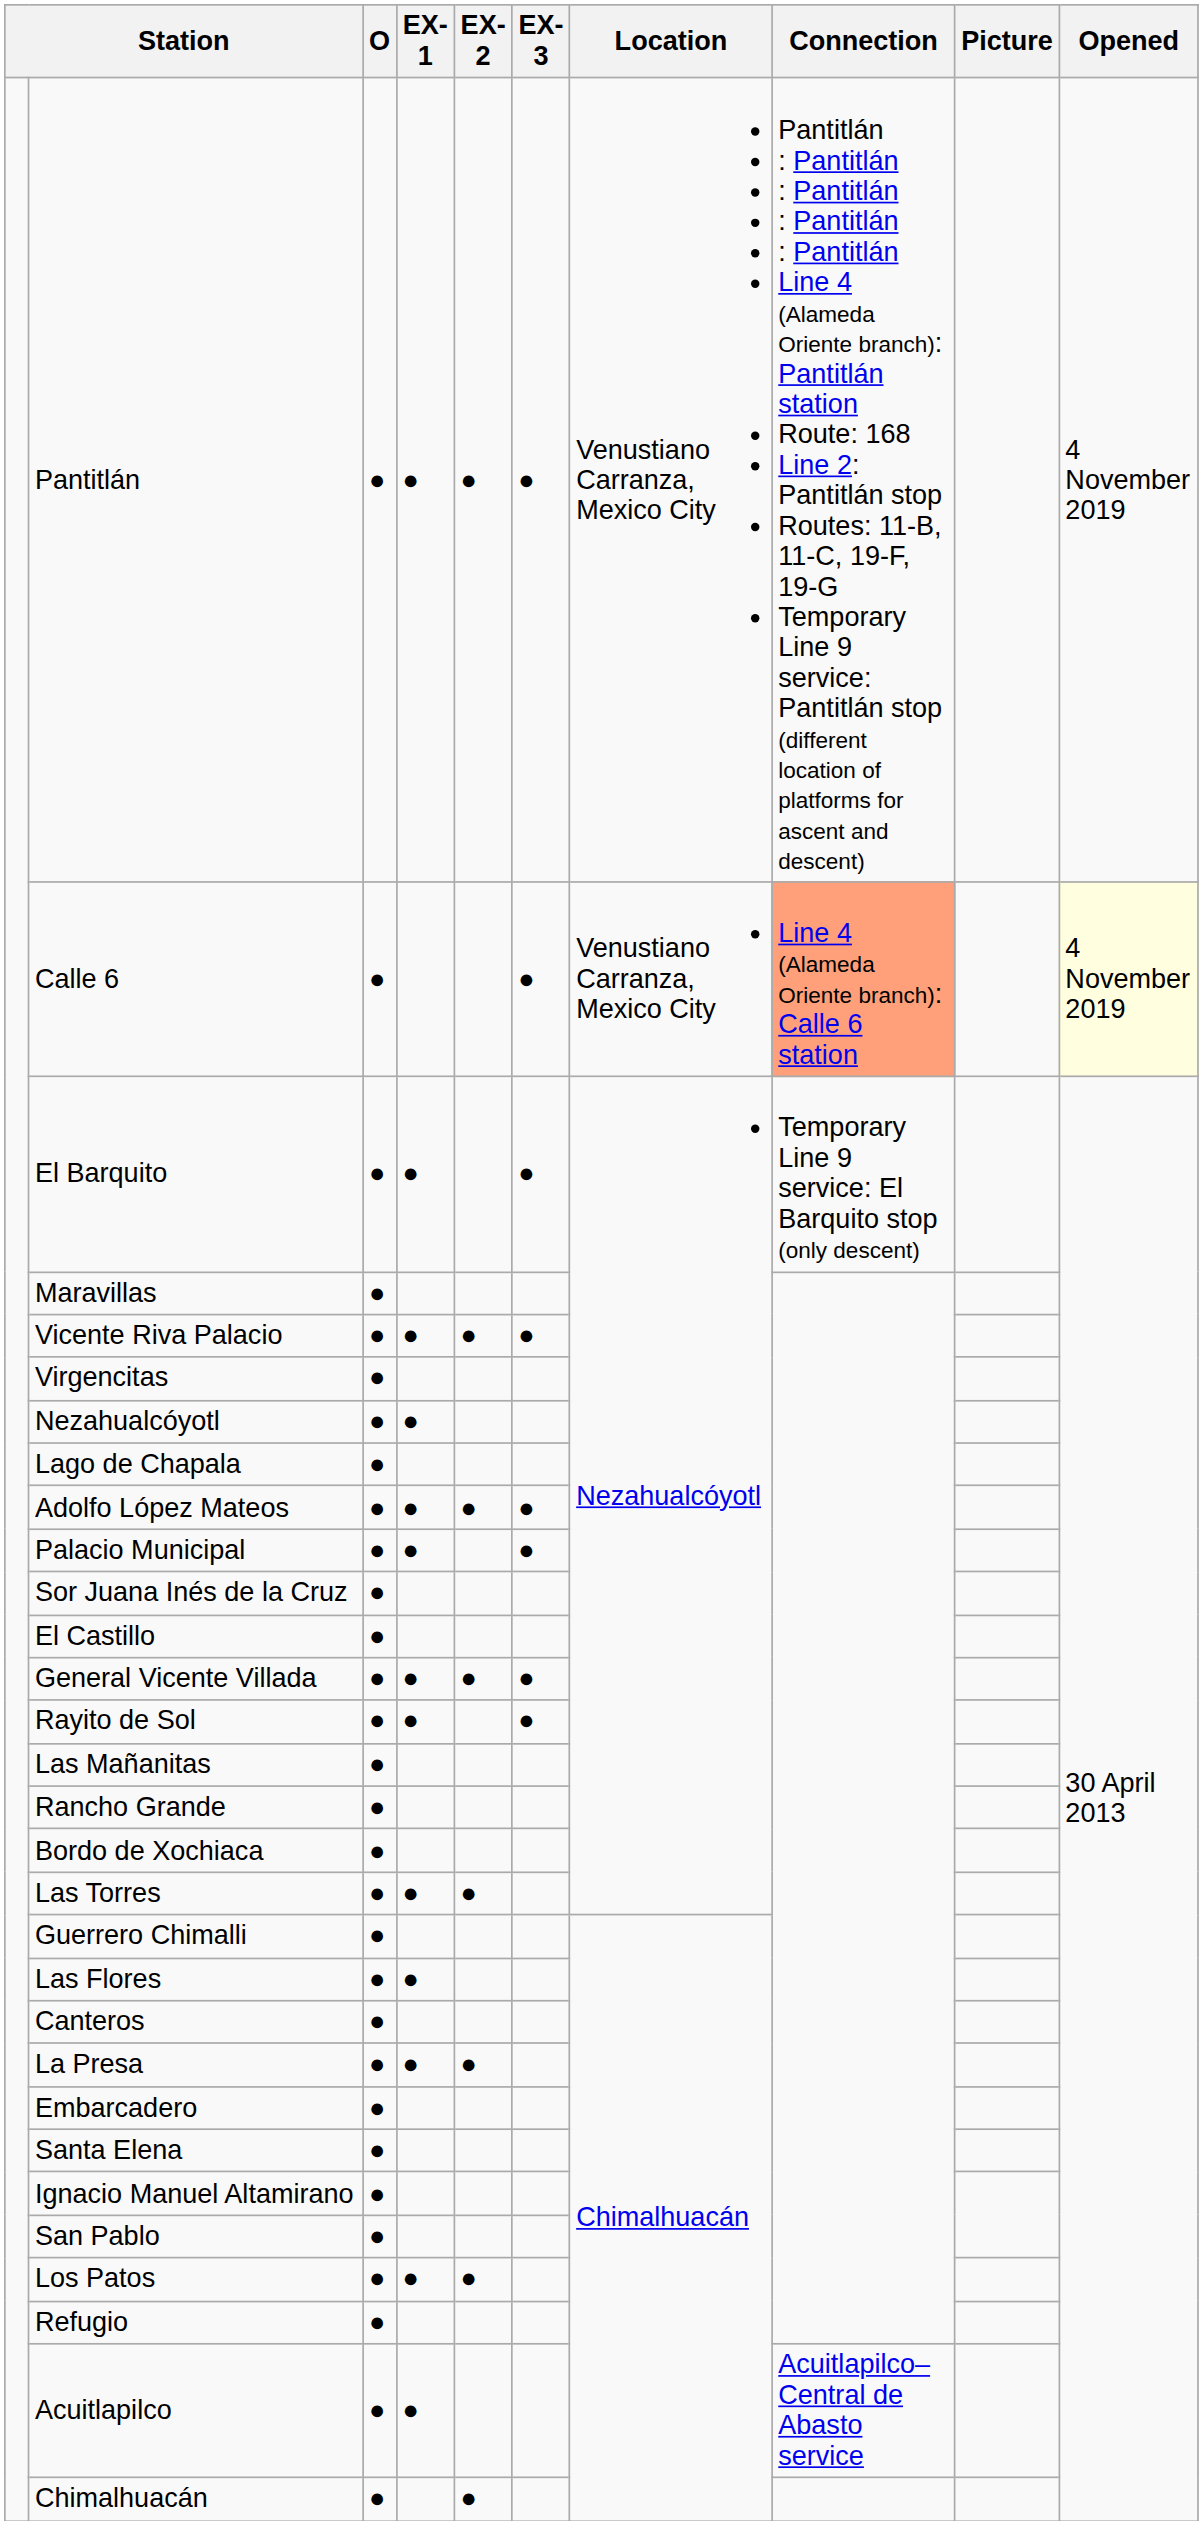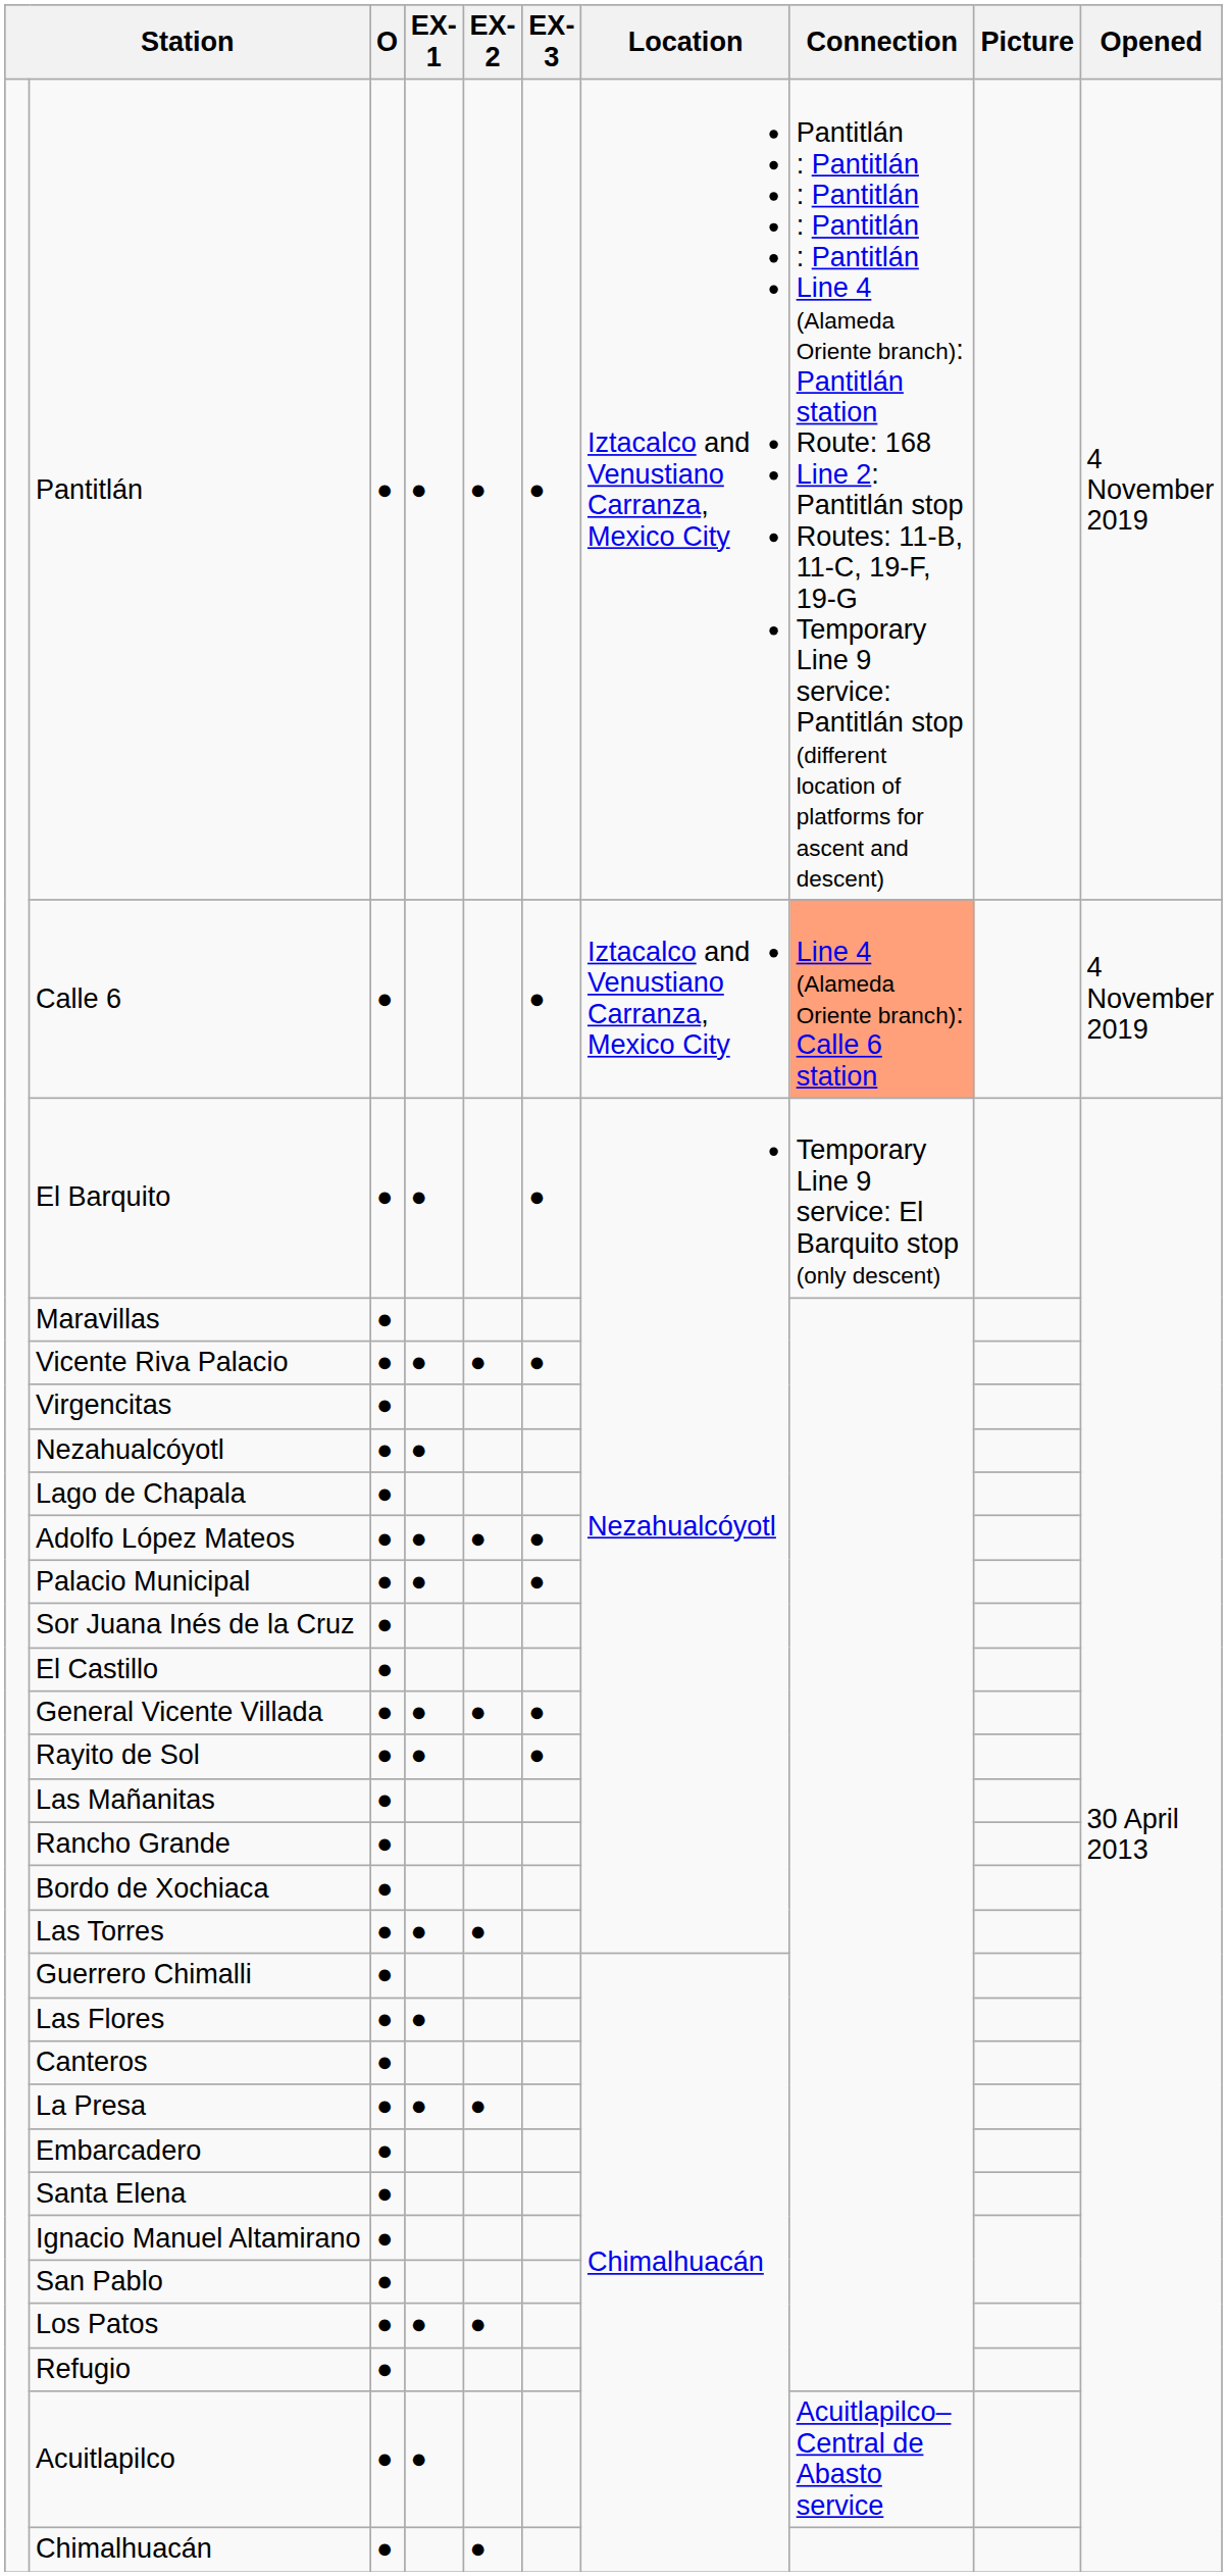Pantitlán | Location: Venustiano Carranza, Mexico City -> Iztacalco and Venustiano Carranza, Mexico City
Calle 6 | Location: Venustiano Carranza, Mexico City -> Iztacalco and Venustiano Carranza, Mexico City
Calle 6 | Opened: lightyellow background -> no background
